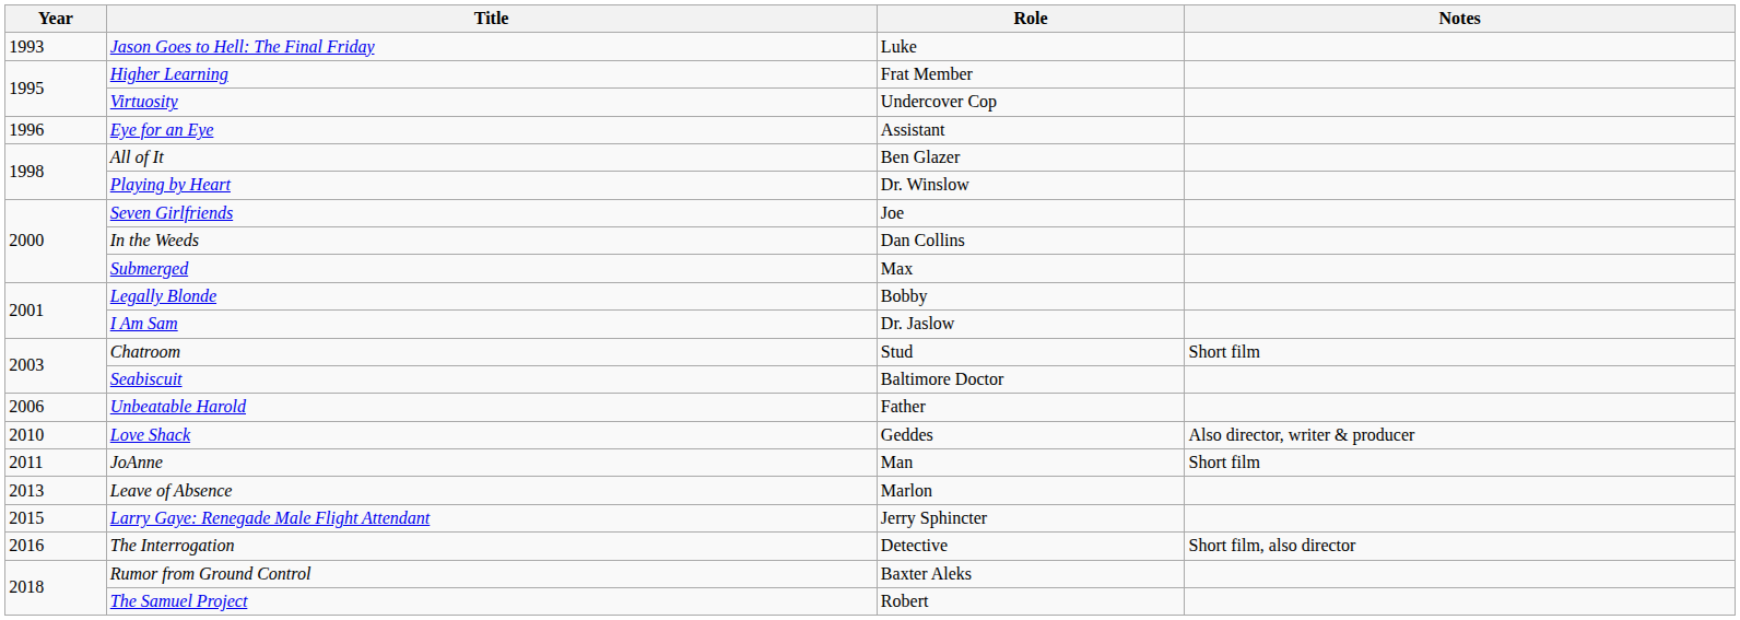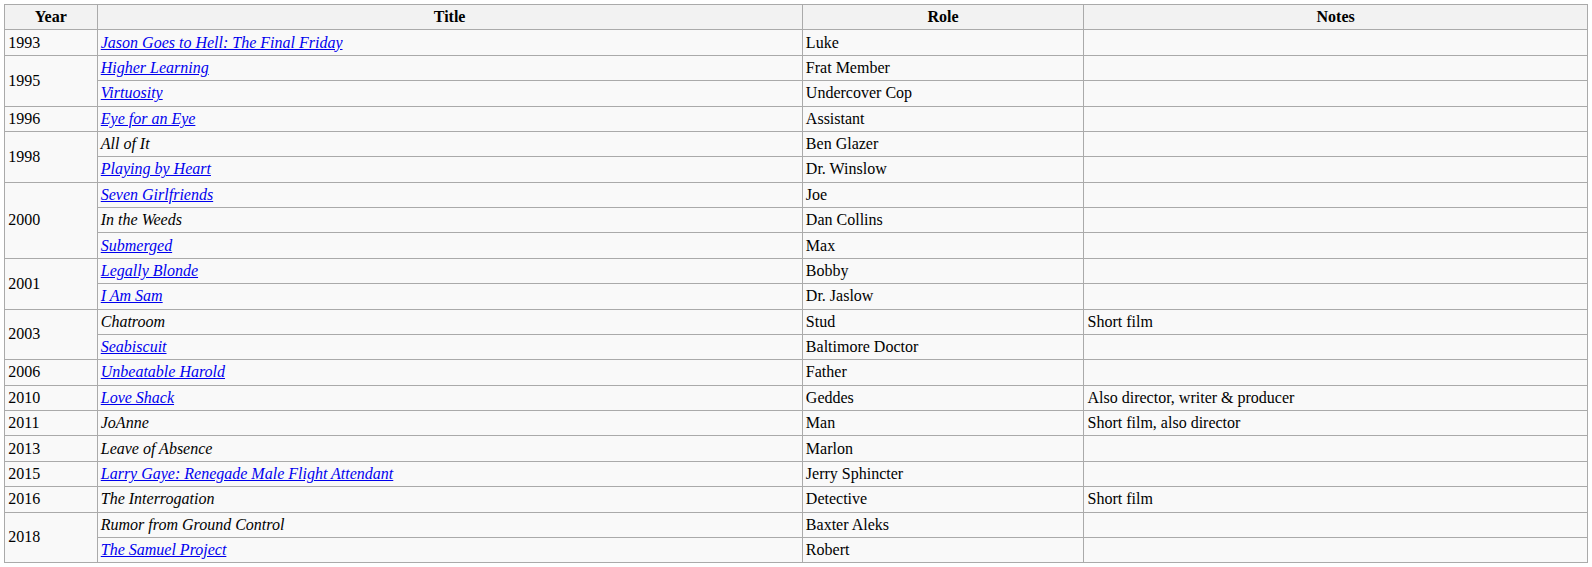JoAnne | Notes: Short film -> Short film, also director
The Interrogation | Notes: Short film, also director -> Short film
